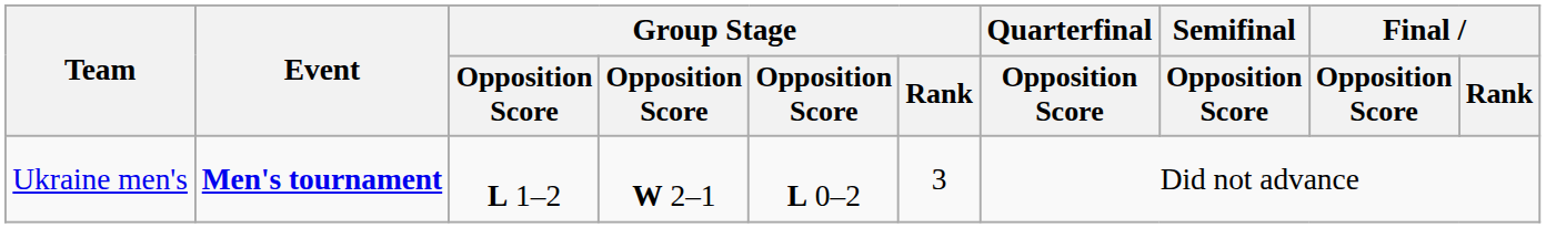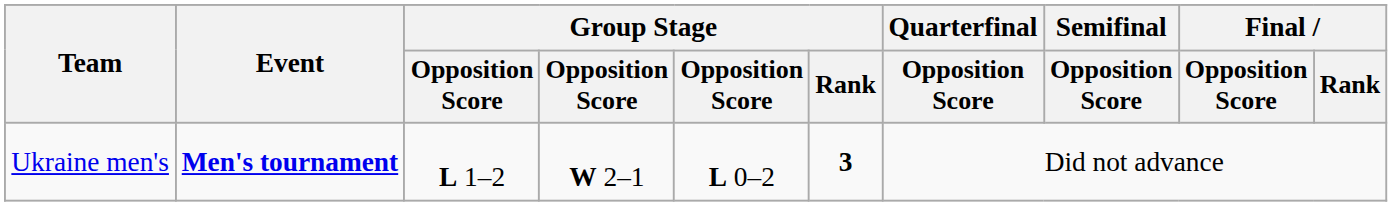Ukraine men's | Group Stage / Rank: normal -> bold
